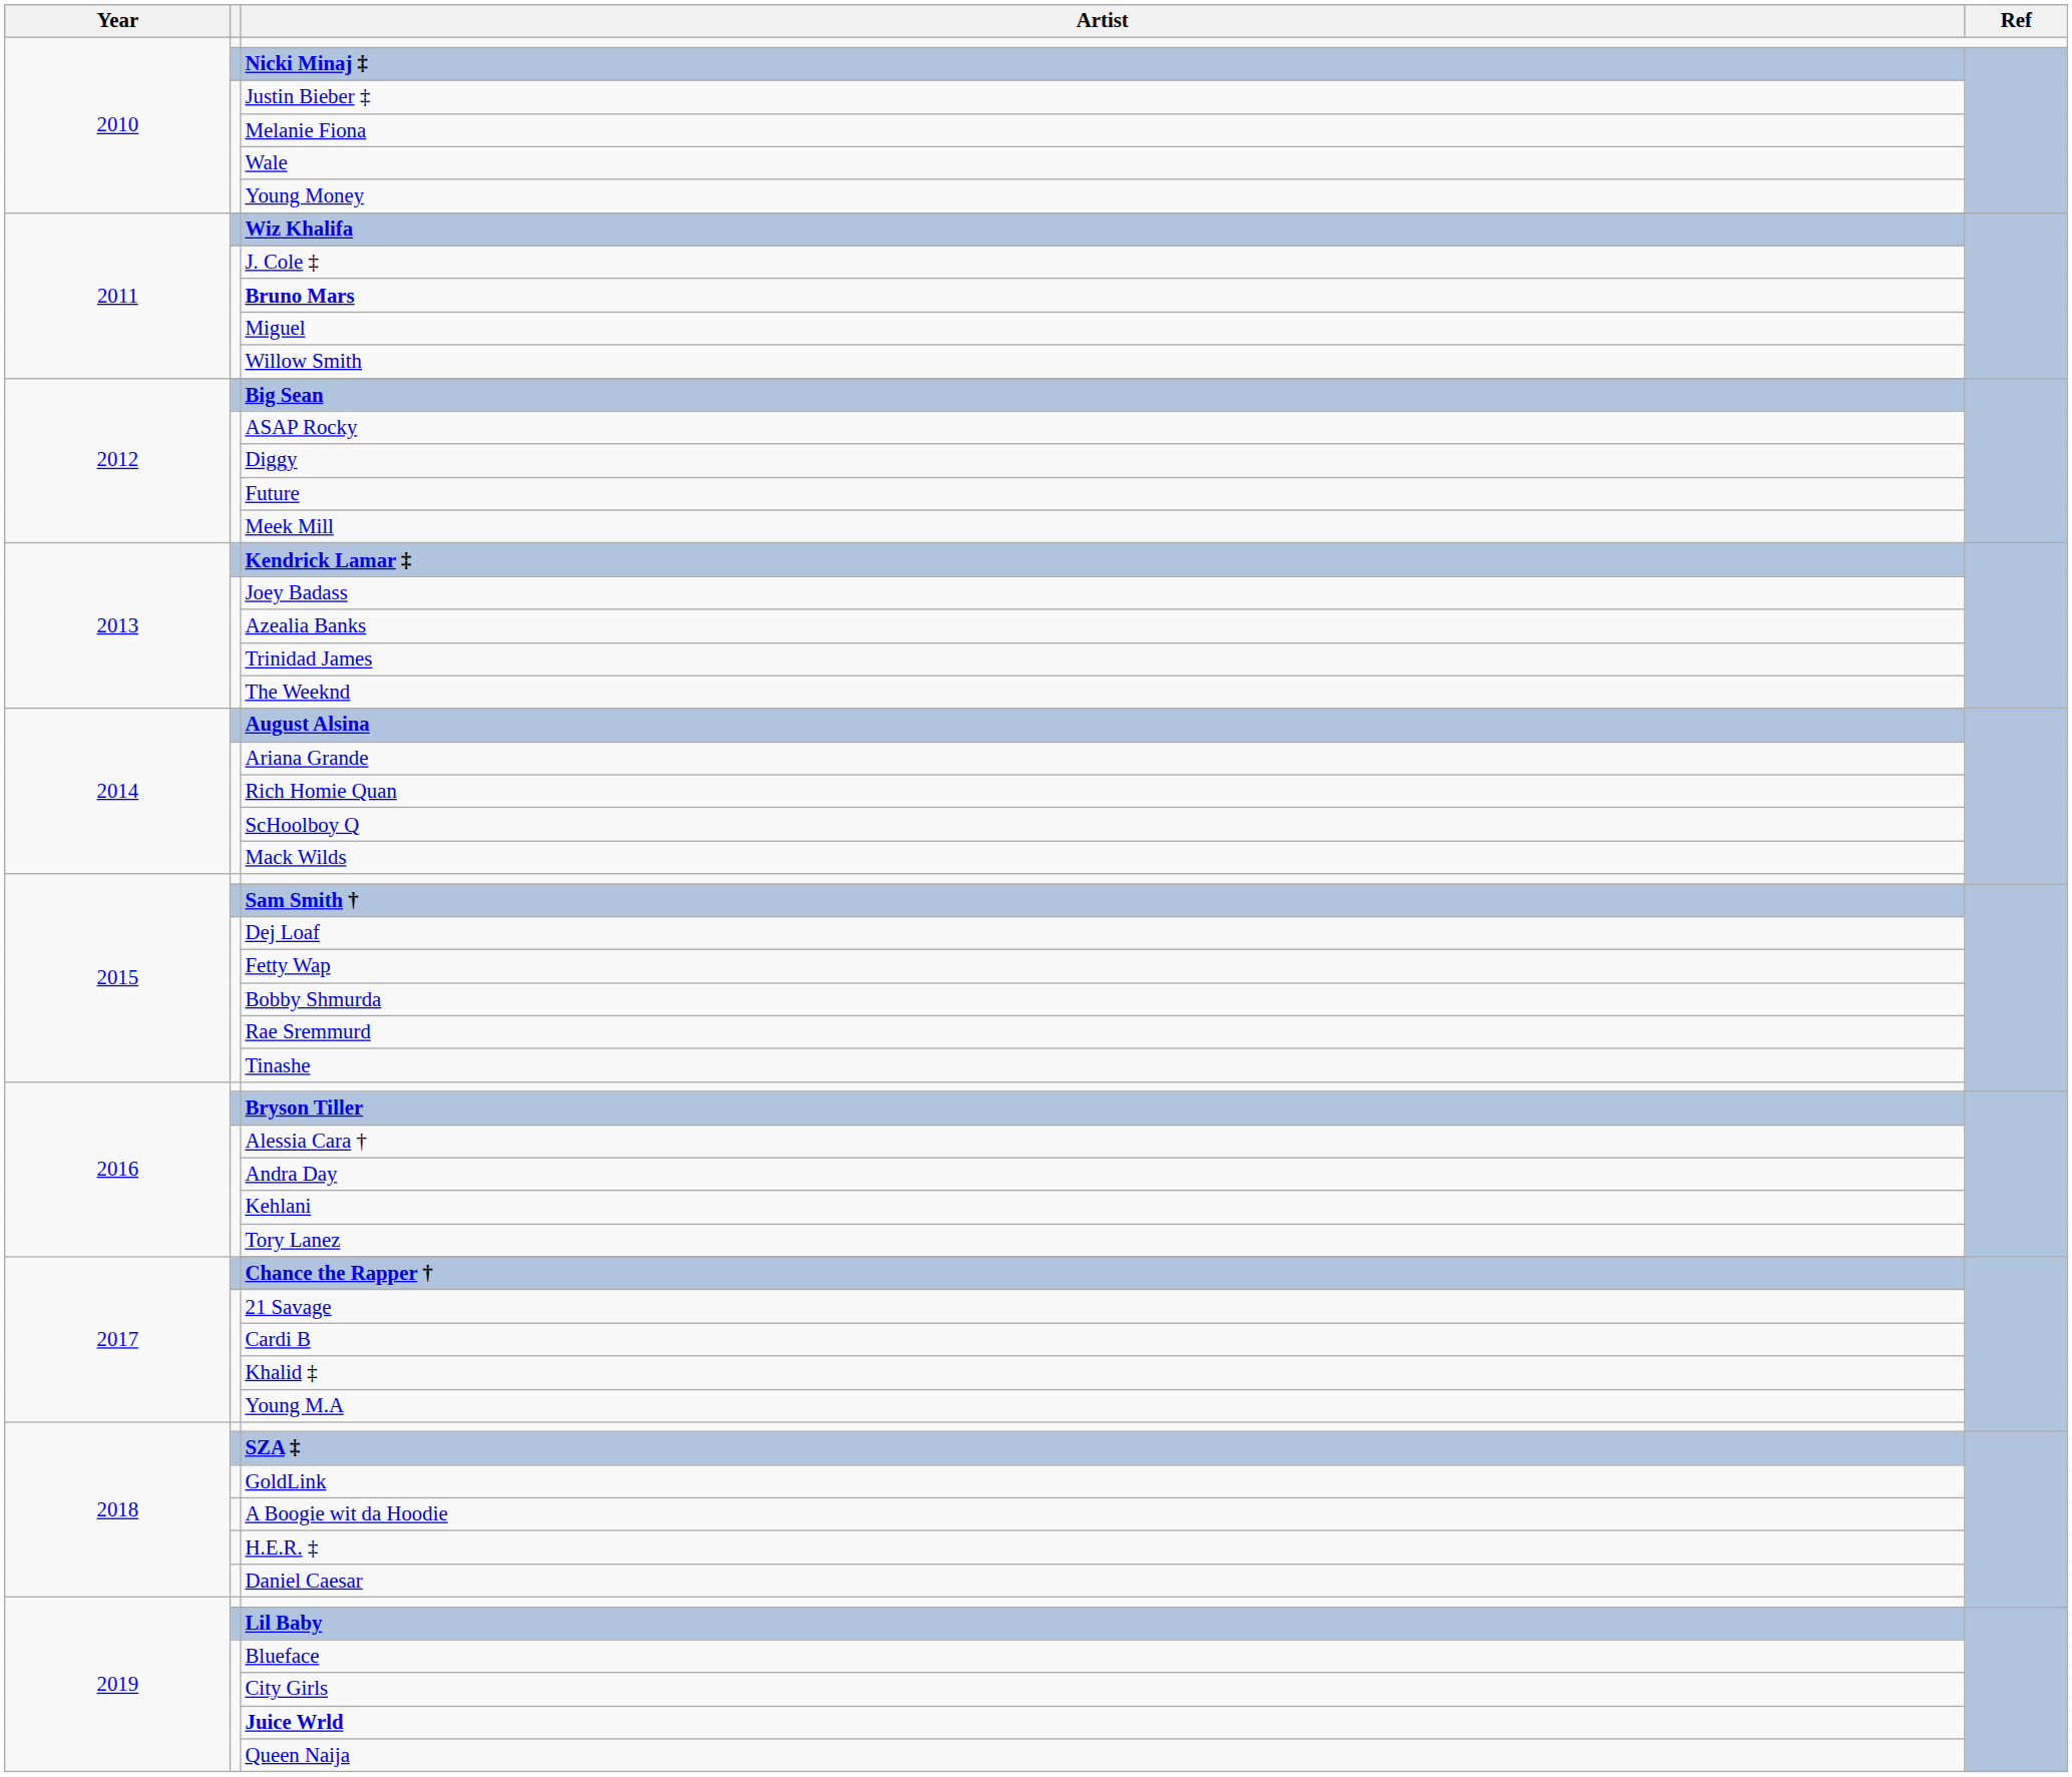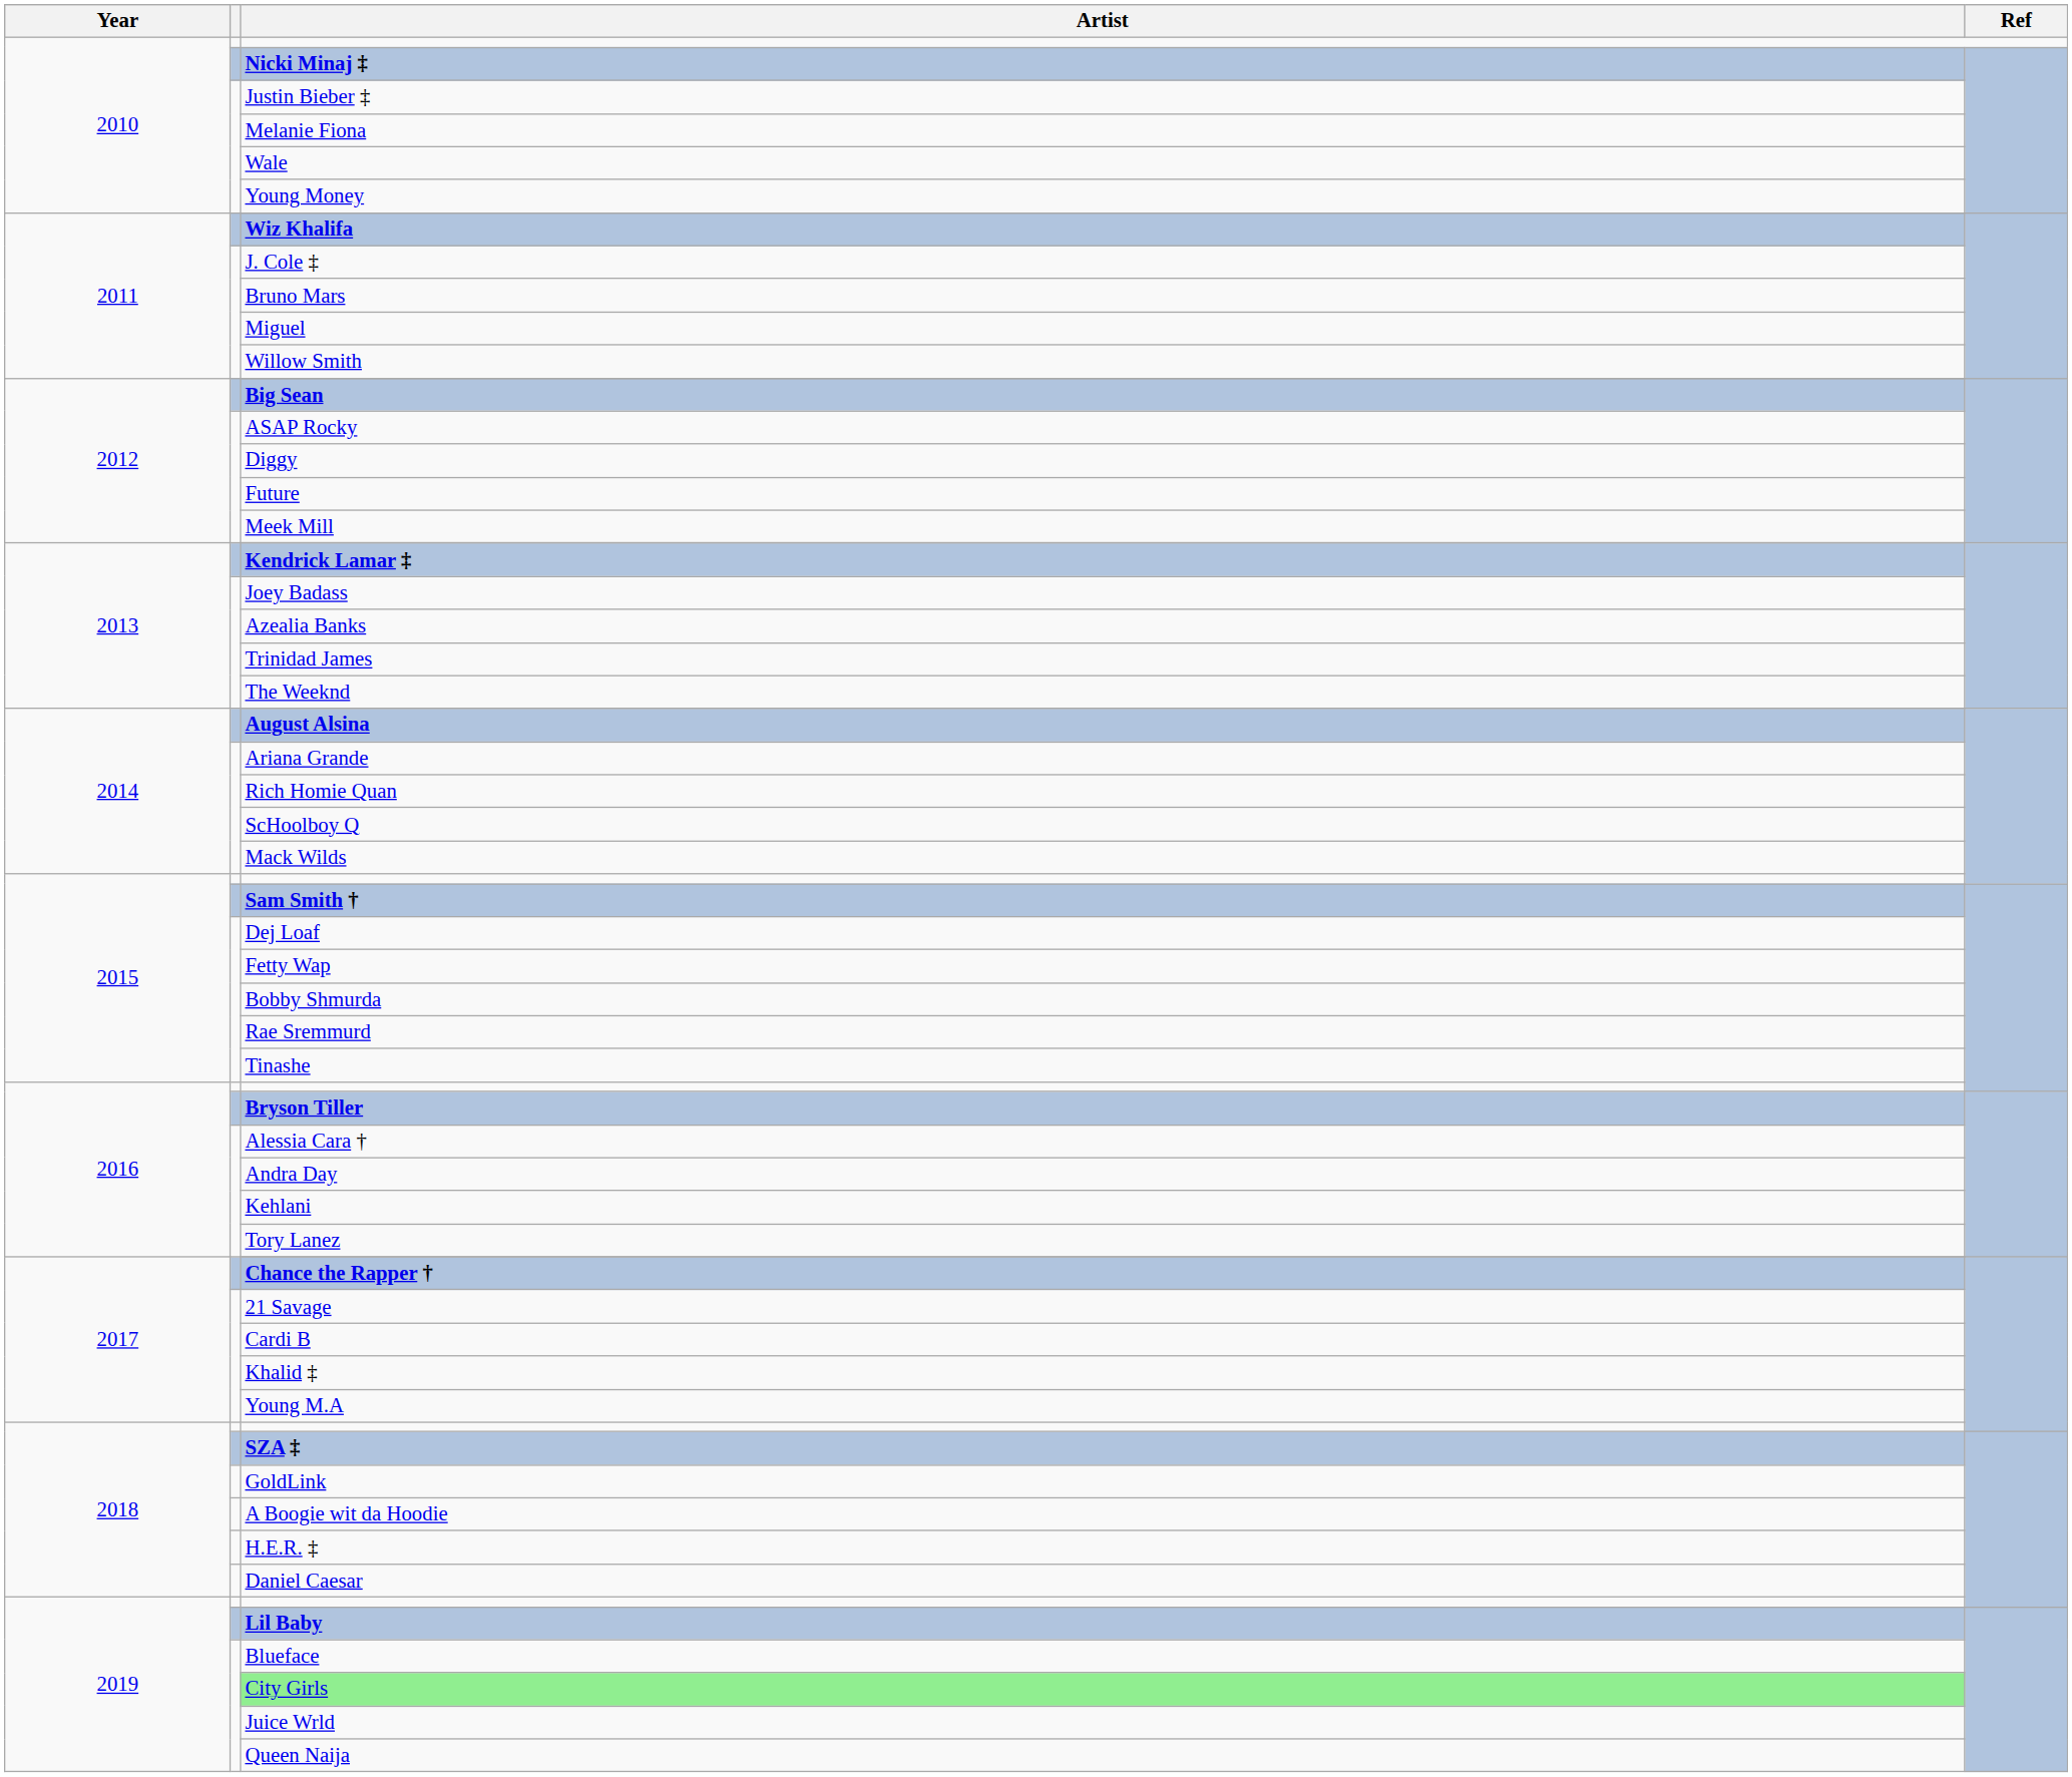Bruno Mars | Artist: bold -> normal
City Girls | Artist: no background -> lightgreen background
Juice Wrld | Artist: bold -> normal
